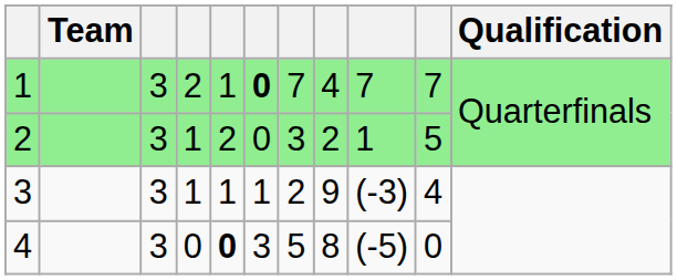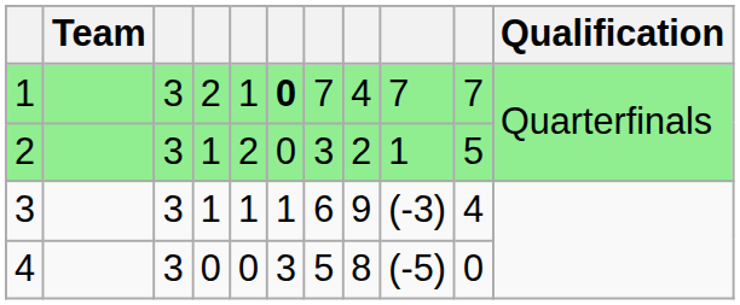row 4 | column 7: 2 -> 6
row 5 | column 5: bold -> normal
